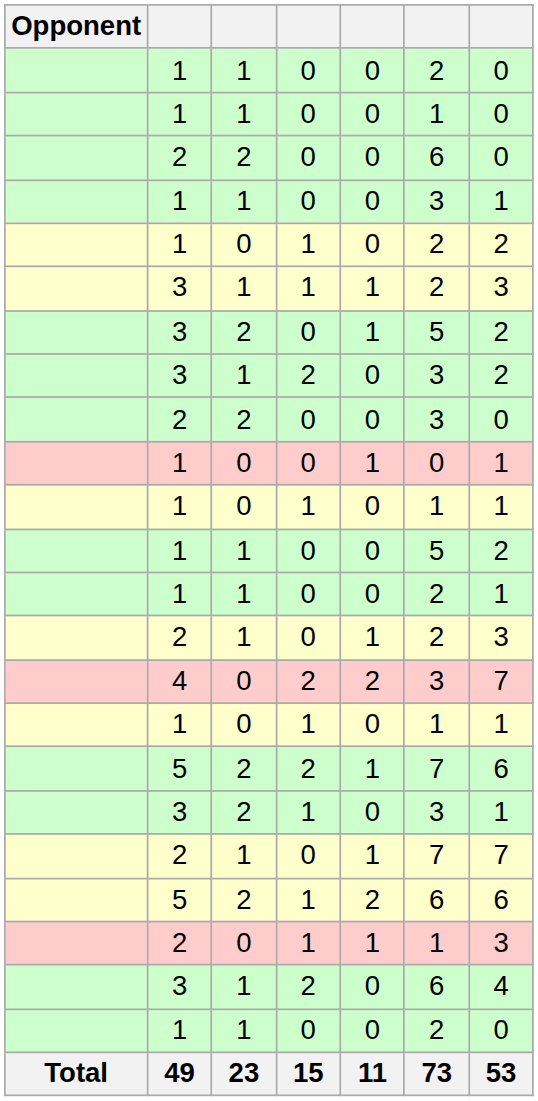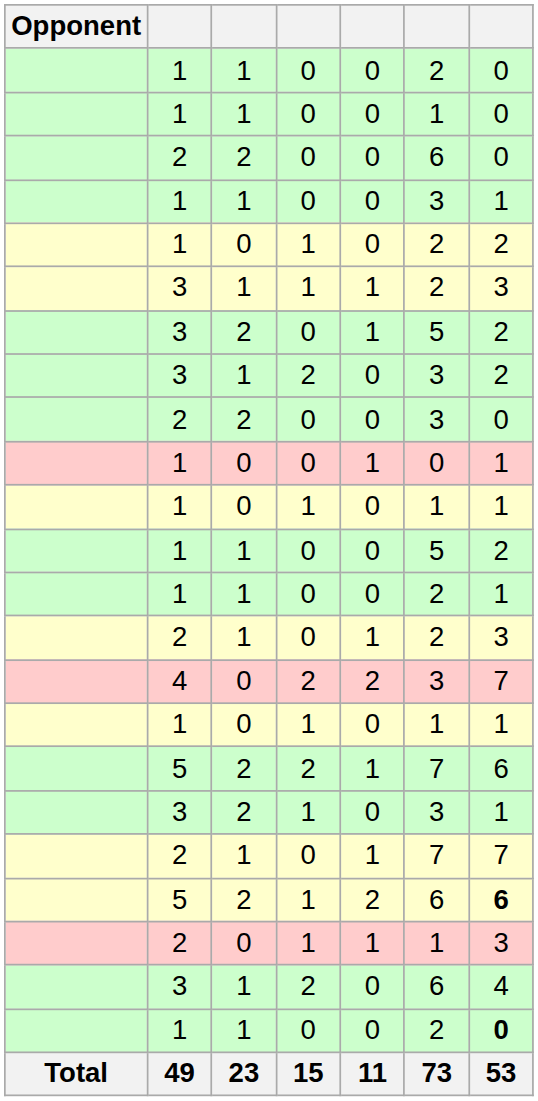row 21 | column 7: normal -> bold
row 24 | column 7: normal -> bold
